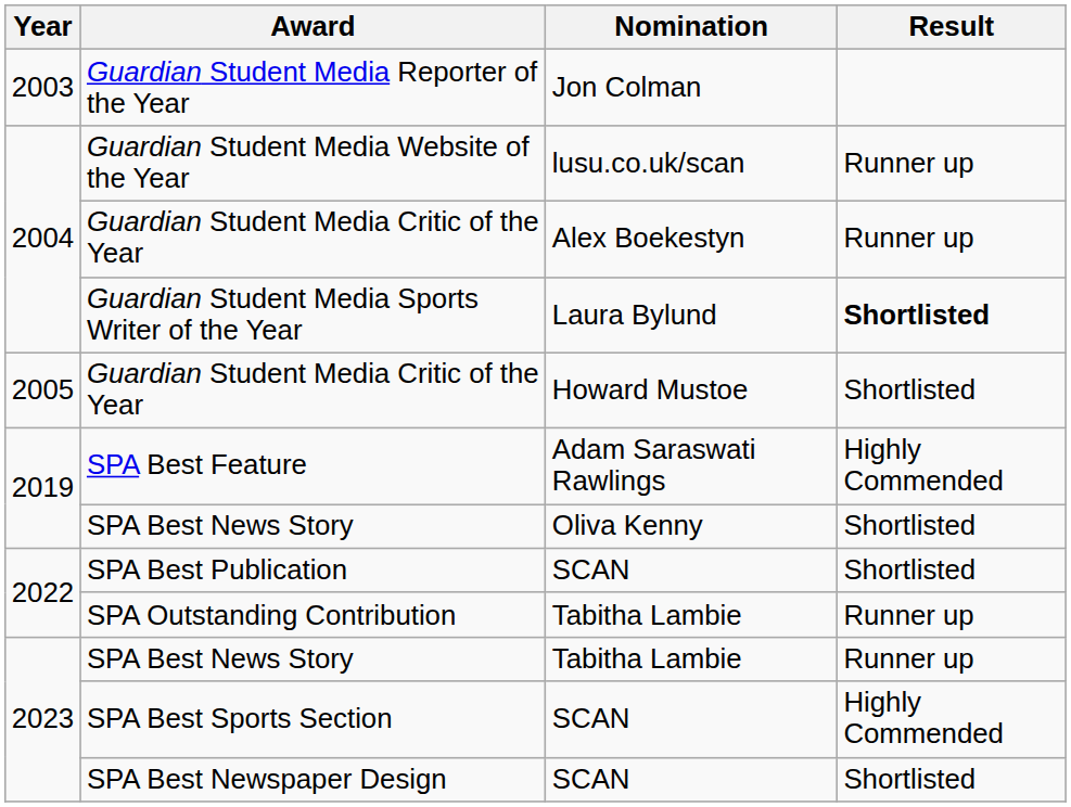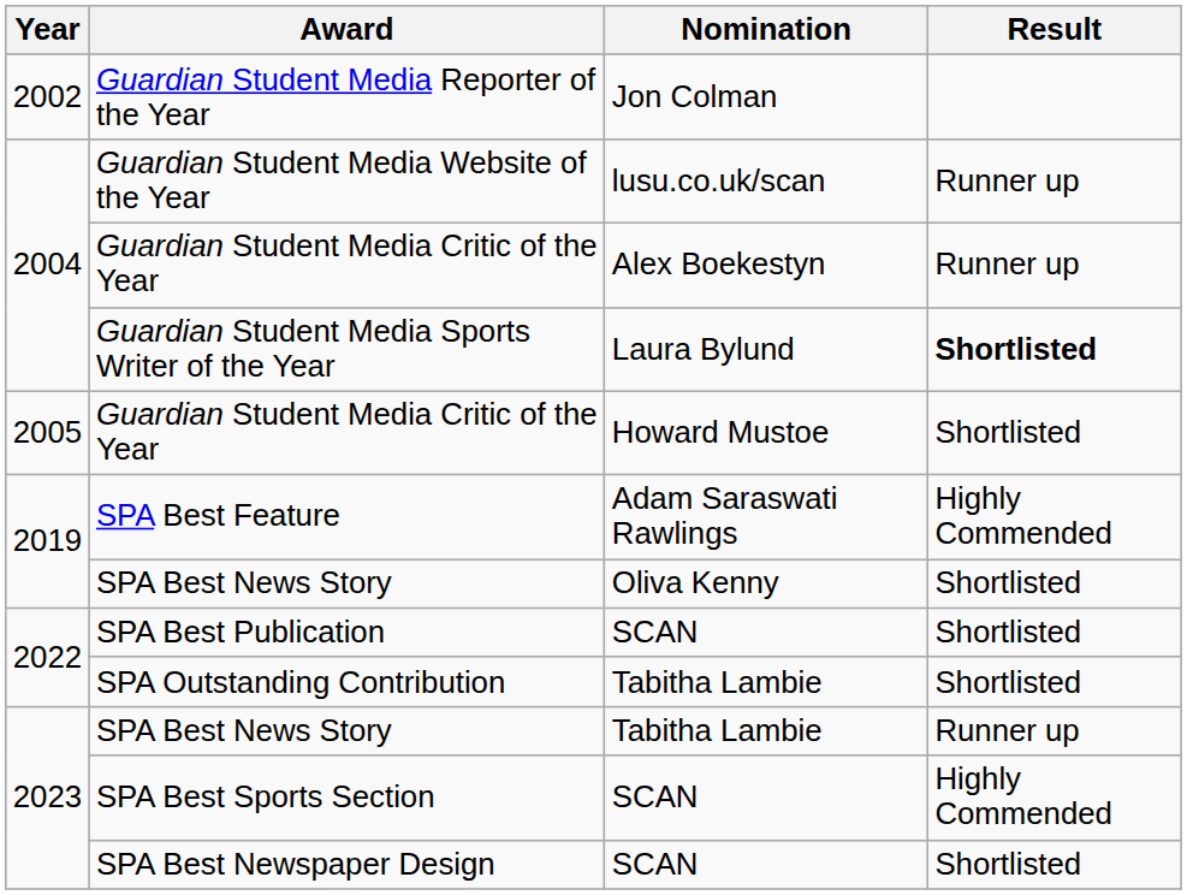Guardian Student Media Reporter of the Year | Year: 2003 -> 2002
SPA Outstanding Contribution | Result: Runner up -> Shortlisted
